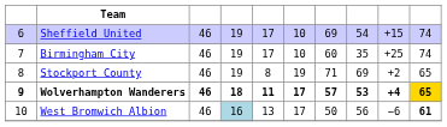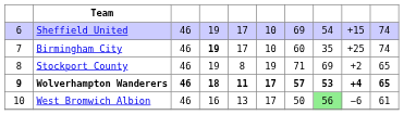Birmingham City | column 4: normal -> bold
Wolverhampton Wanderers | column 10: gold background -> no background
West Bromwich Albion | column 4: lightblue background -> no background
West Bromwich Albion | column 8: no background -> lightgreen background
West Bromwich Albion | column 10: bold -> normal
